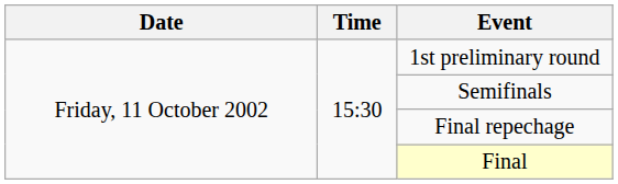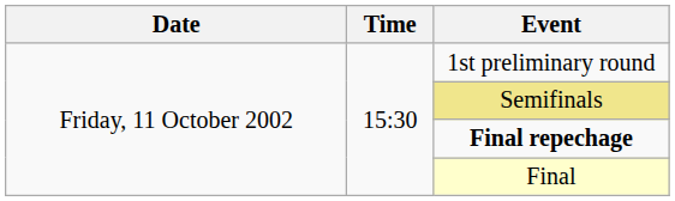Semifinals | Event: no background -> khaki background
Final repechage | Event: normal -> bold
